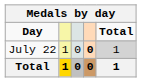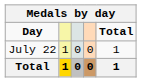July 22 | column 4: bold -> normal
July 22 | Total: lightgrey background -> no background
